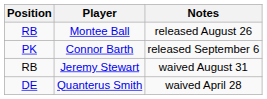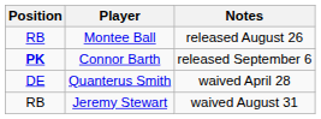Connor Barth | Position: normal -> bold
rows swapped: Jeremy Stewart <-> Quanterus Smith
